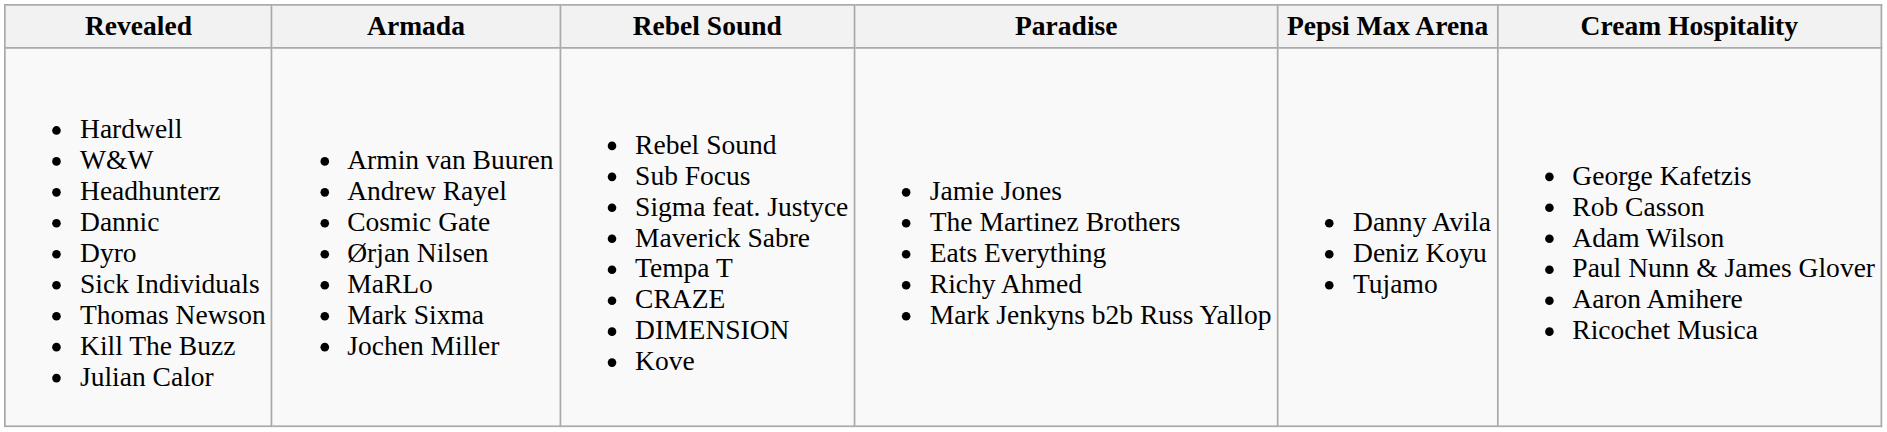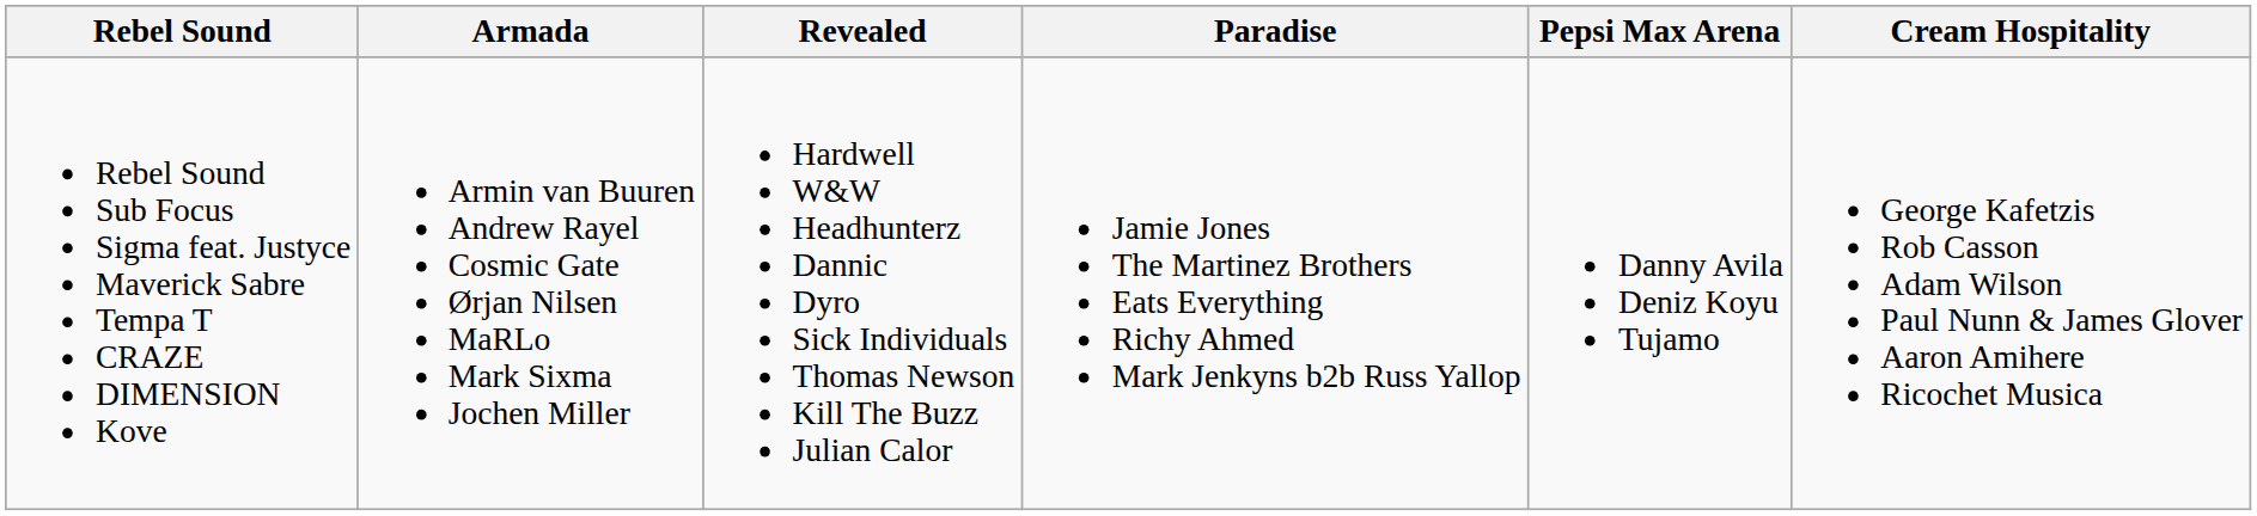columns swapped: Rebel Sound <-> Revealed
